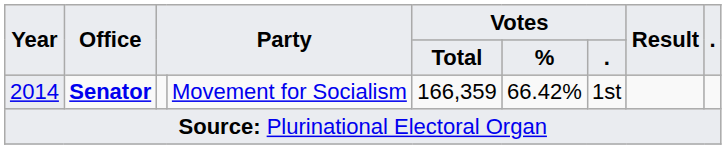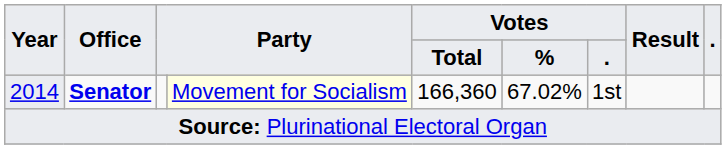2014 | column 4: no background -> lightyellow background
2014 | Votes / Total: 166,359 -> 166,360
2014 | Votes / %: 66.42% -> 67.02%
